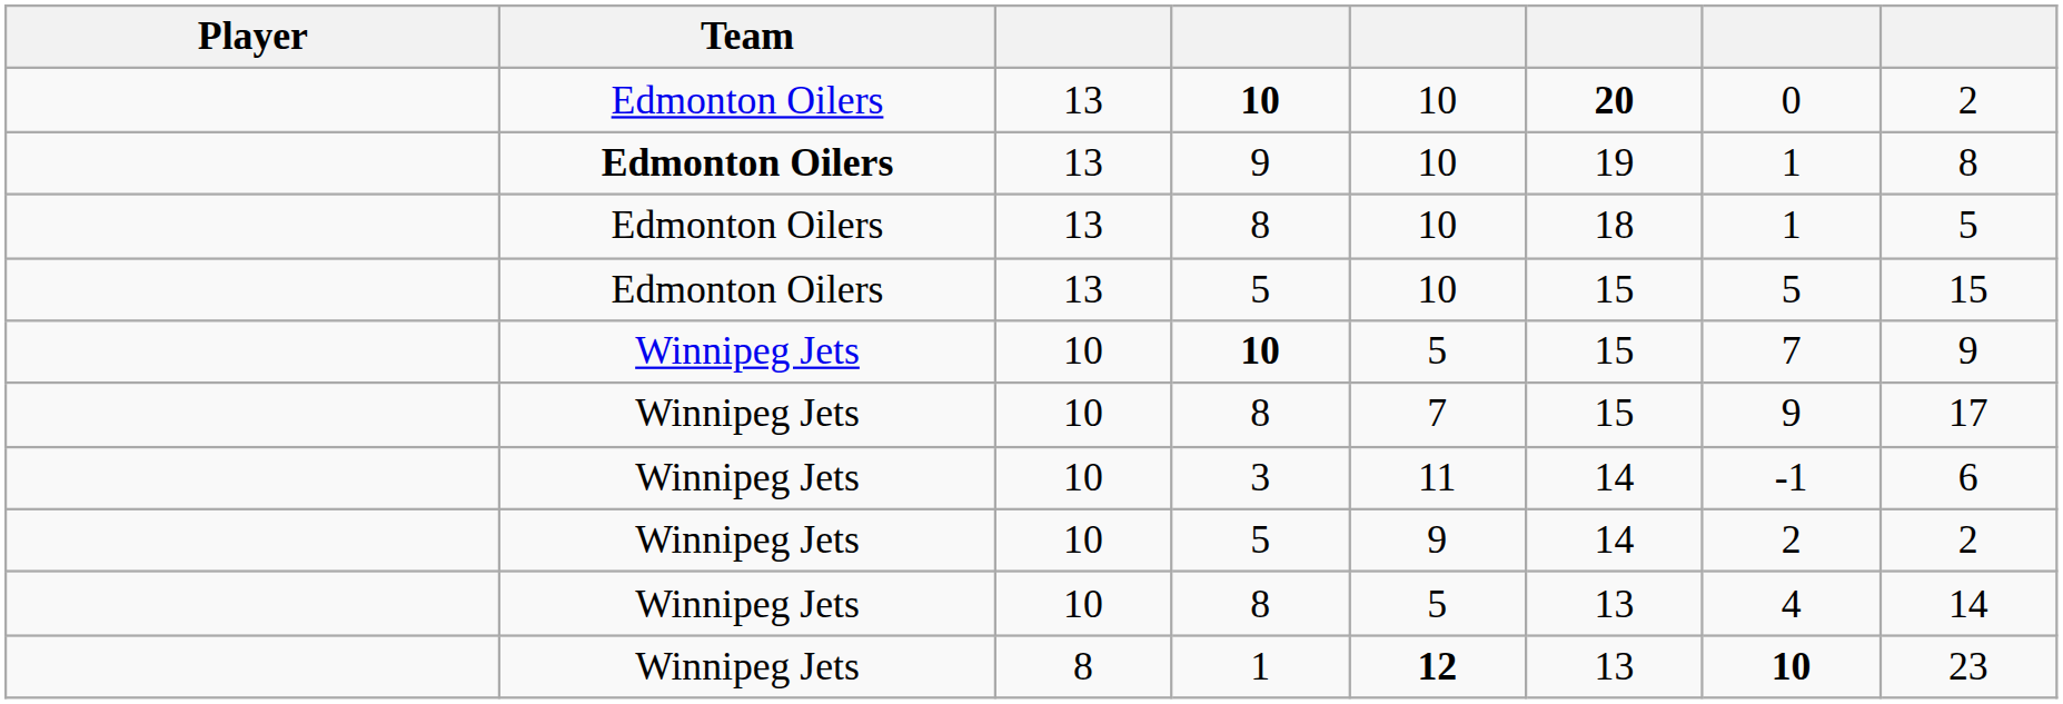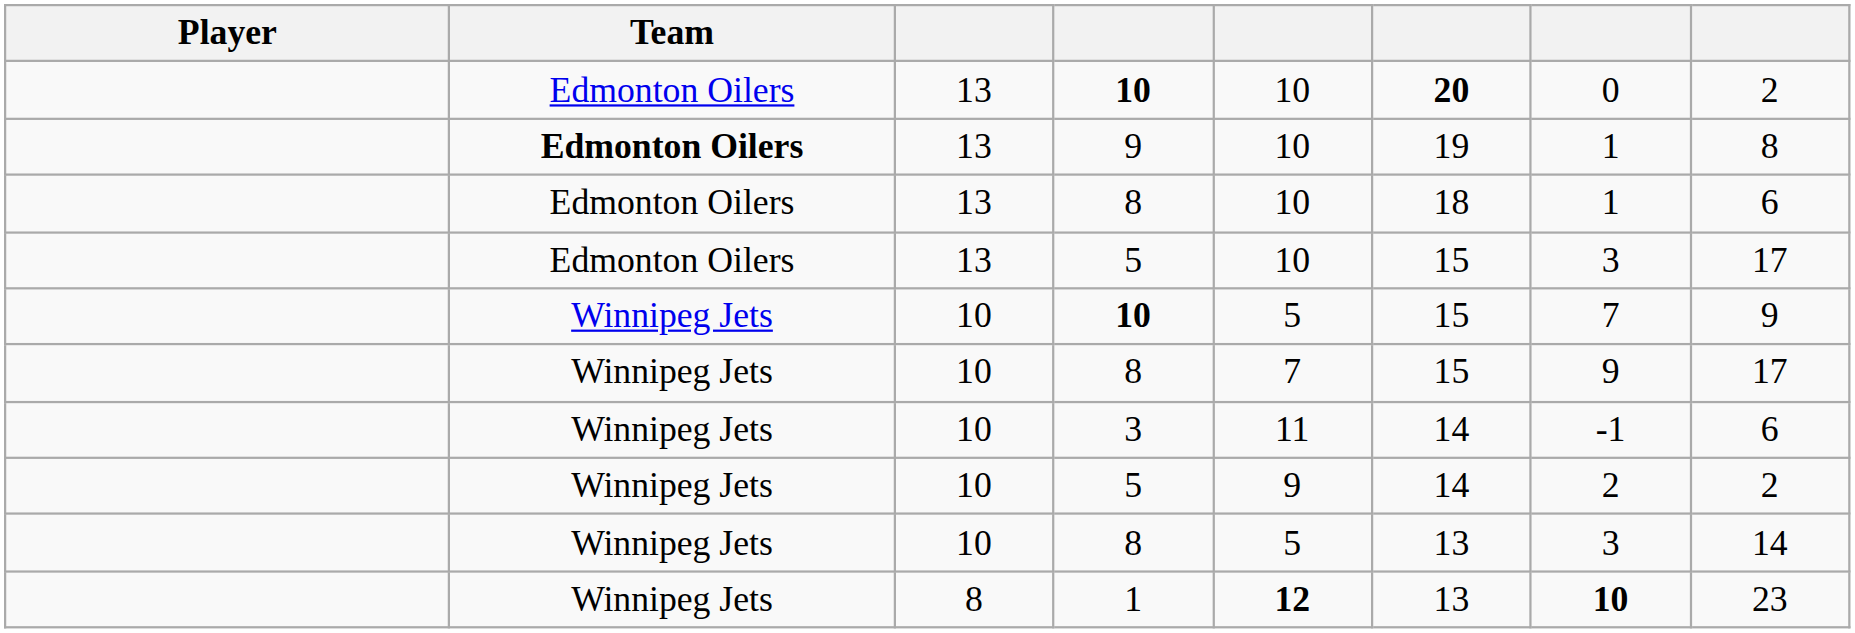row 4 | column 8: 5 -> 6
row 5 | column 7: 5 -> 3
row 5 | column 8: 15 -> 17
row 10 | column 7: 4 -> 3
